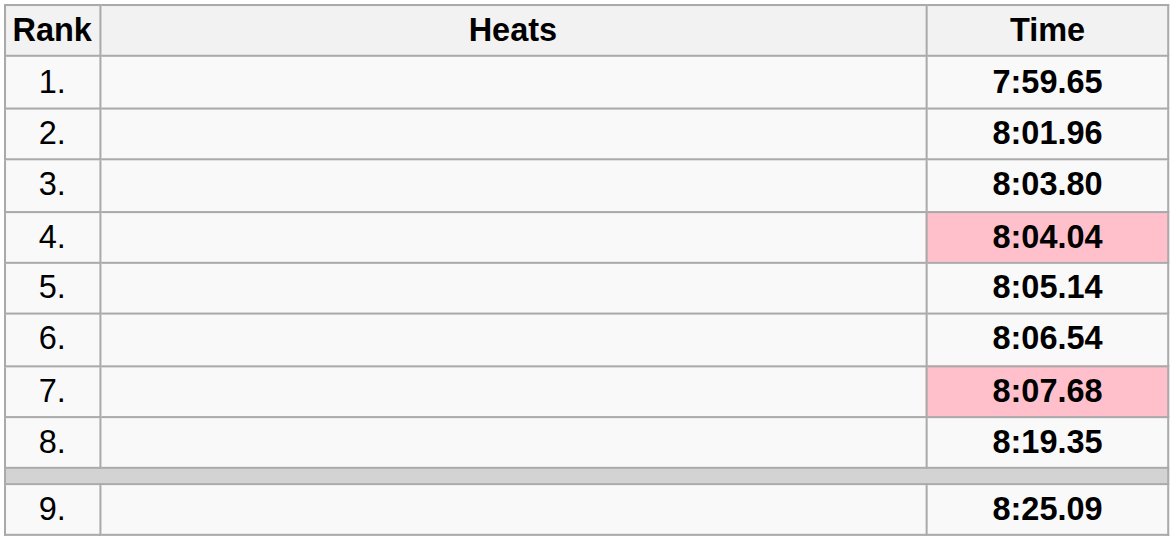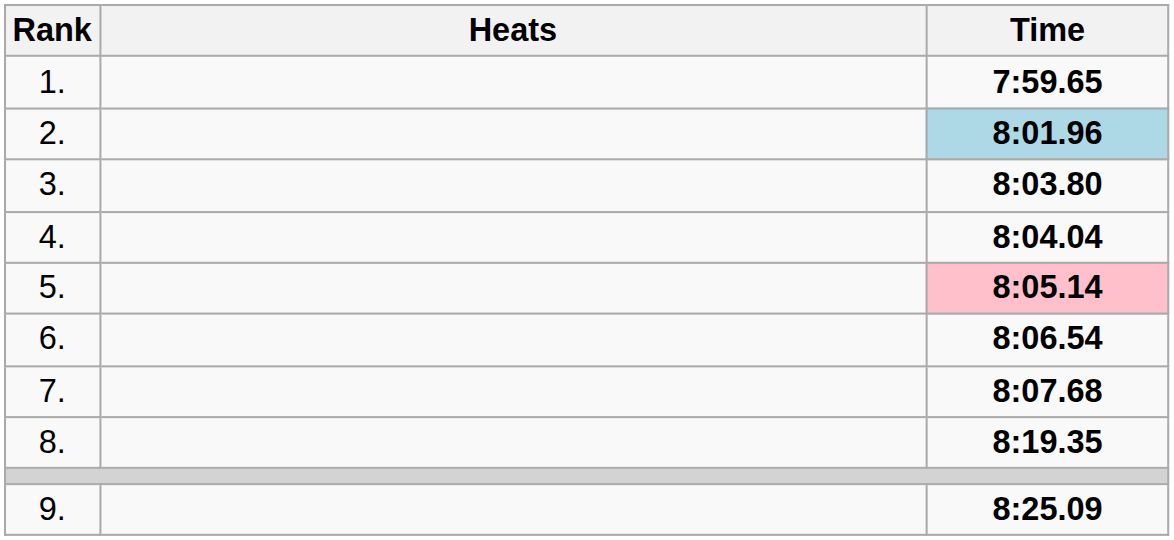2. | Time: no background -> lightblue background
4. | Time: pink background -> no background
5. | Time: no background -> pink background
7. | Time: pink background -> no background
